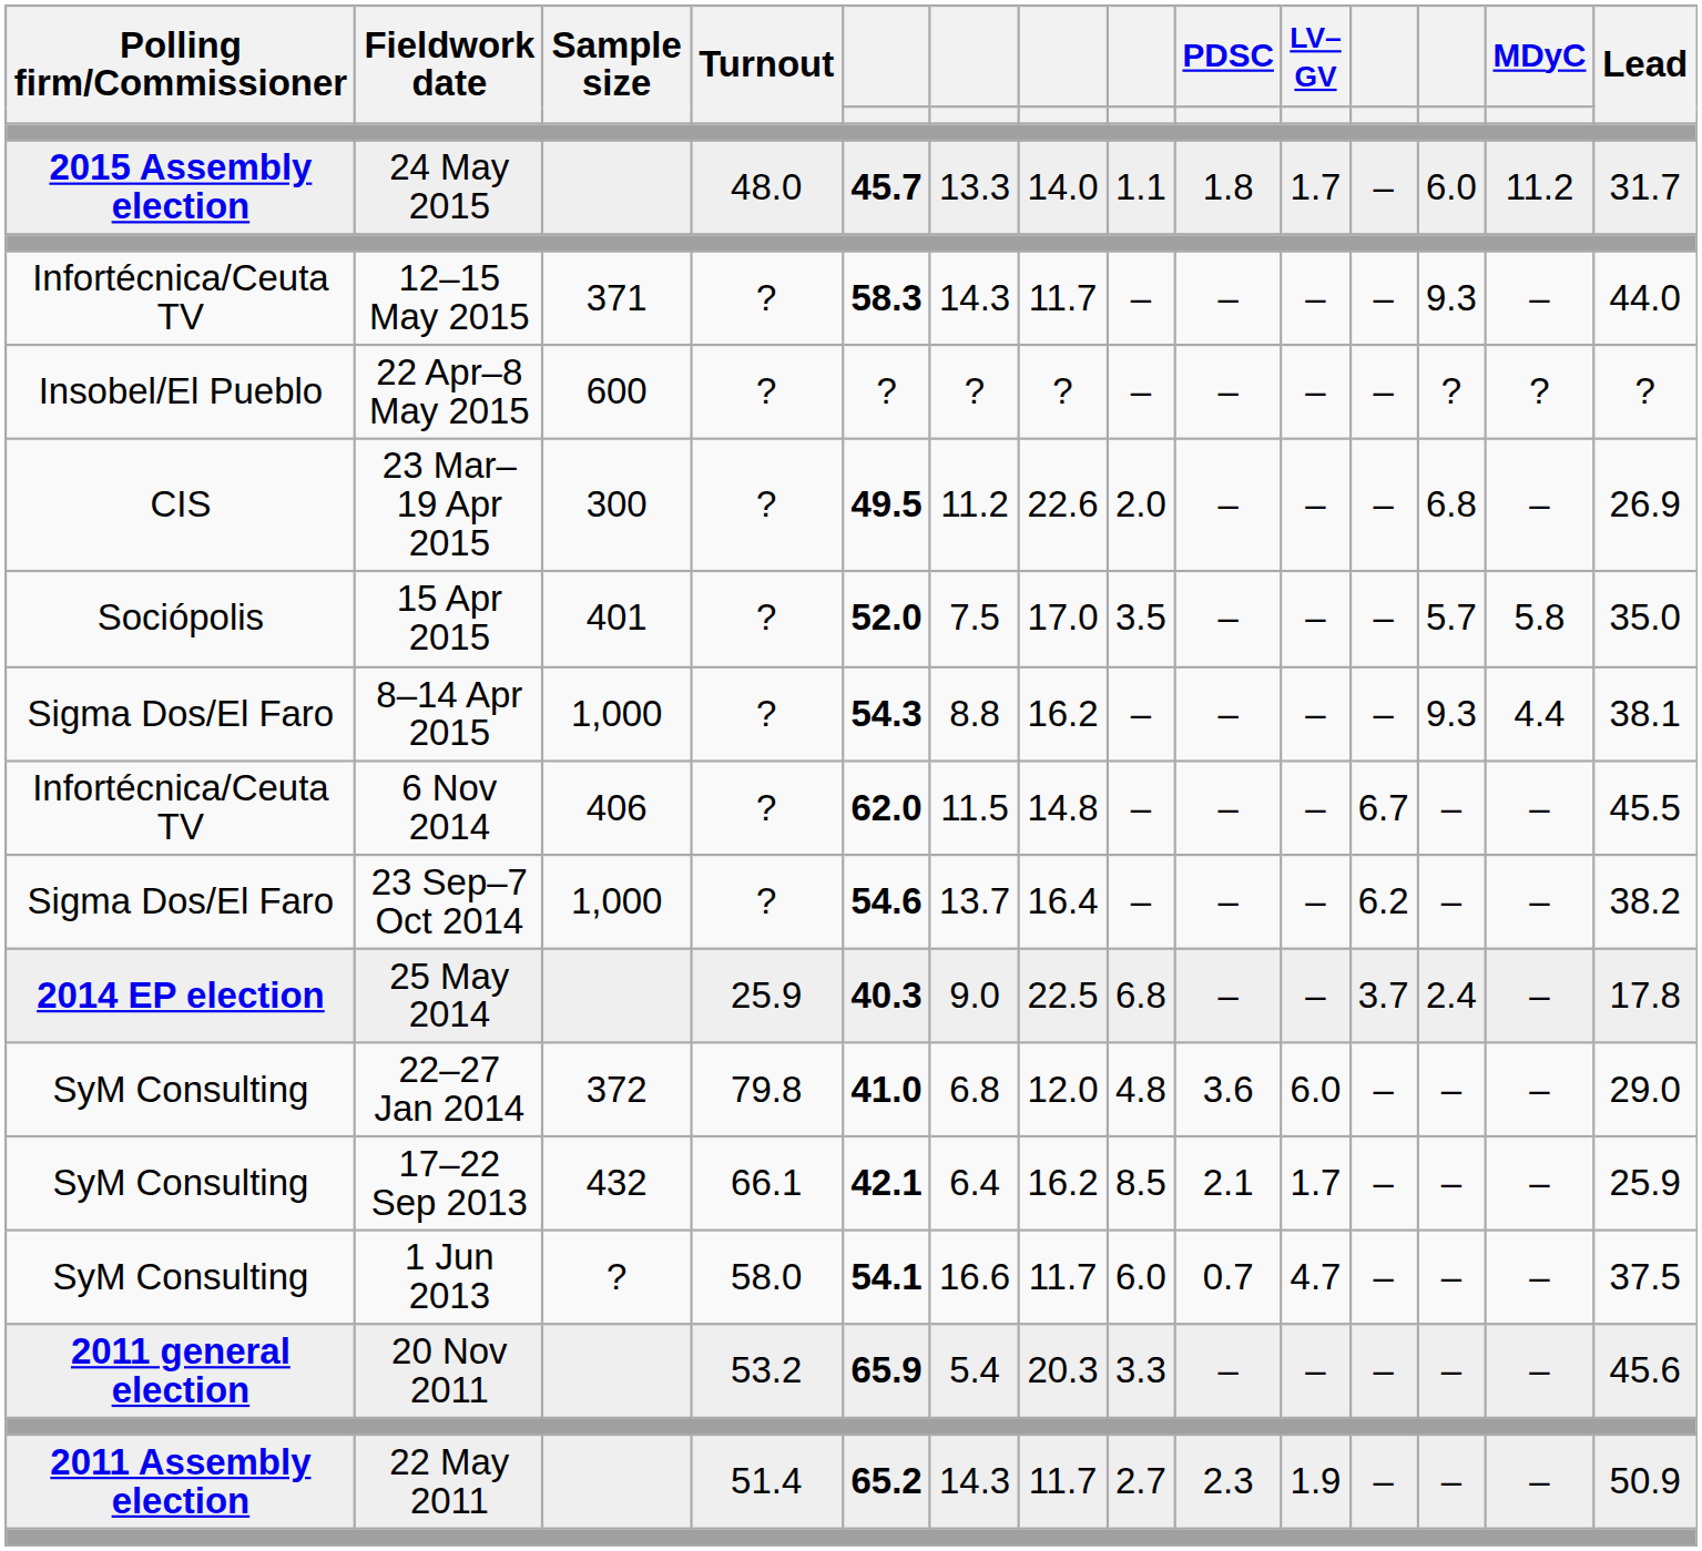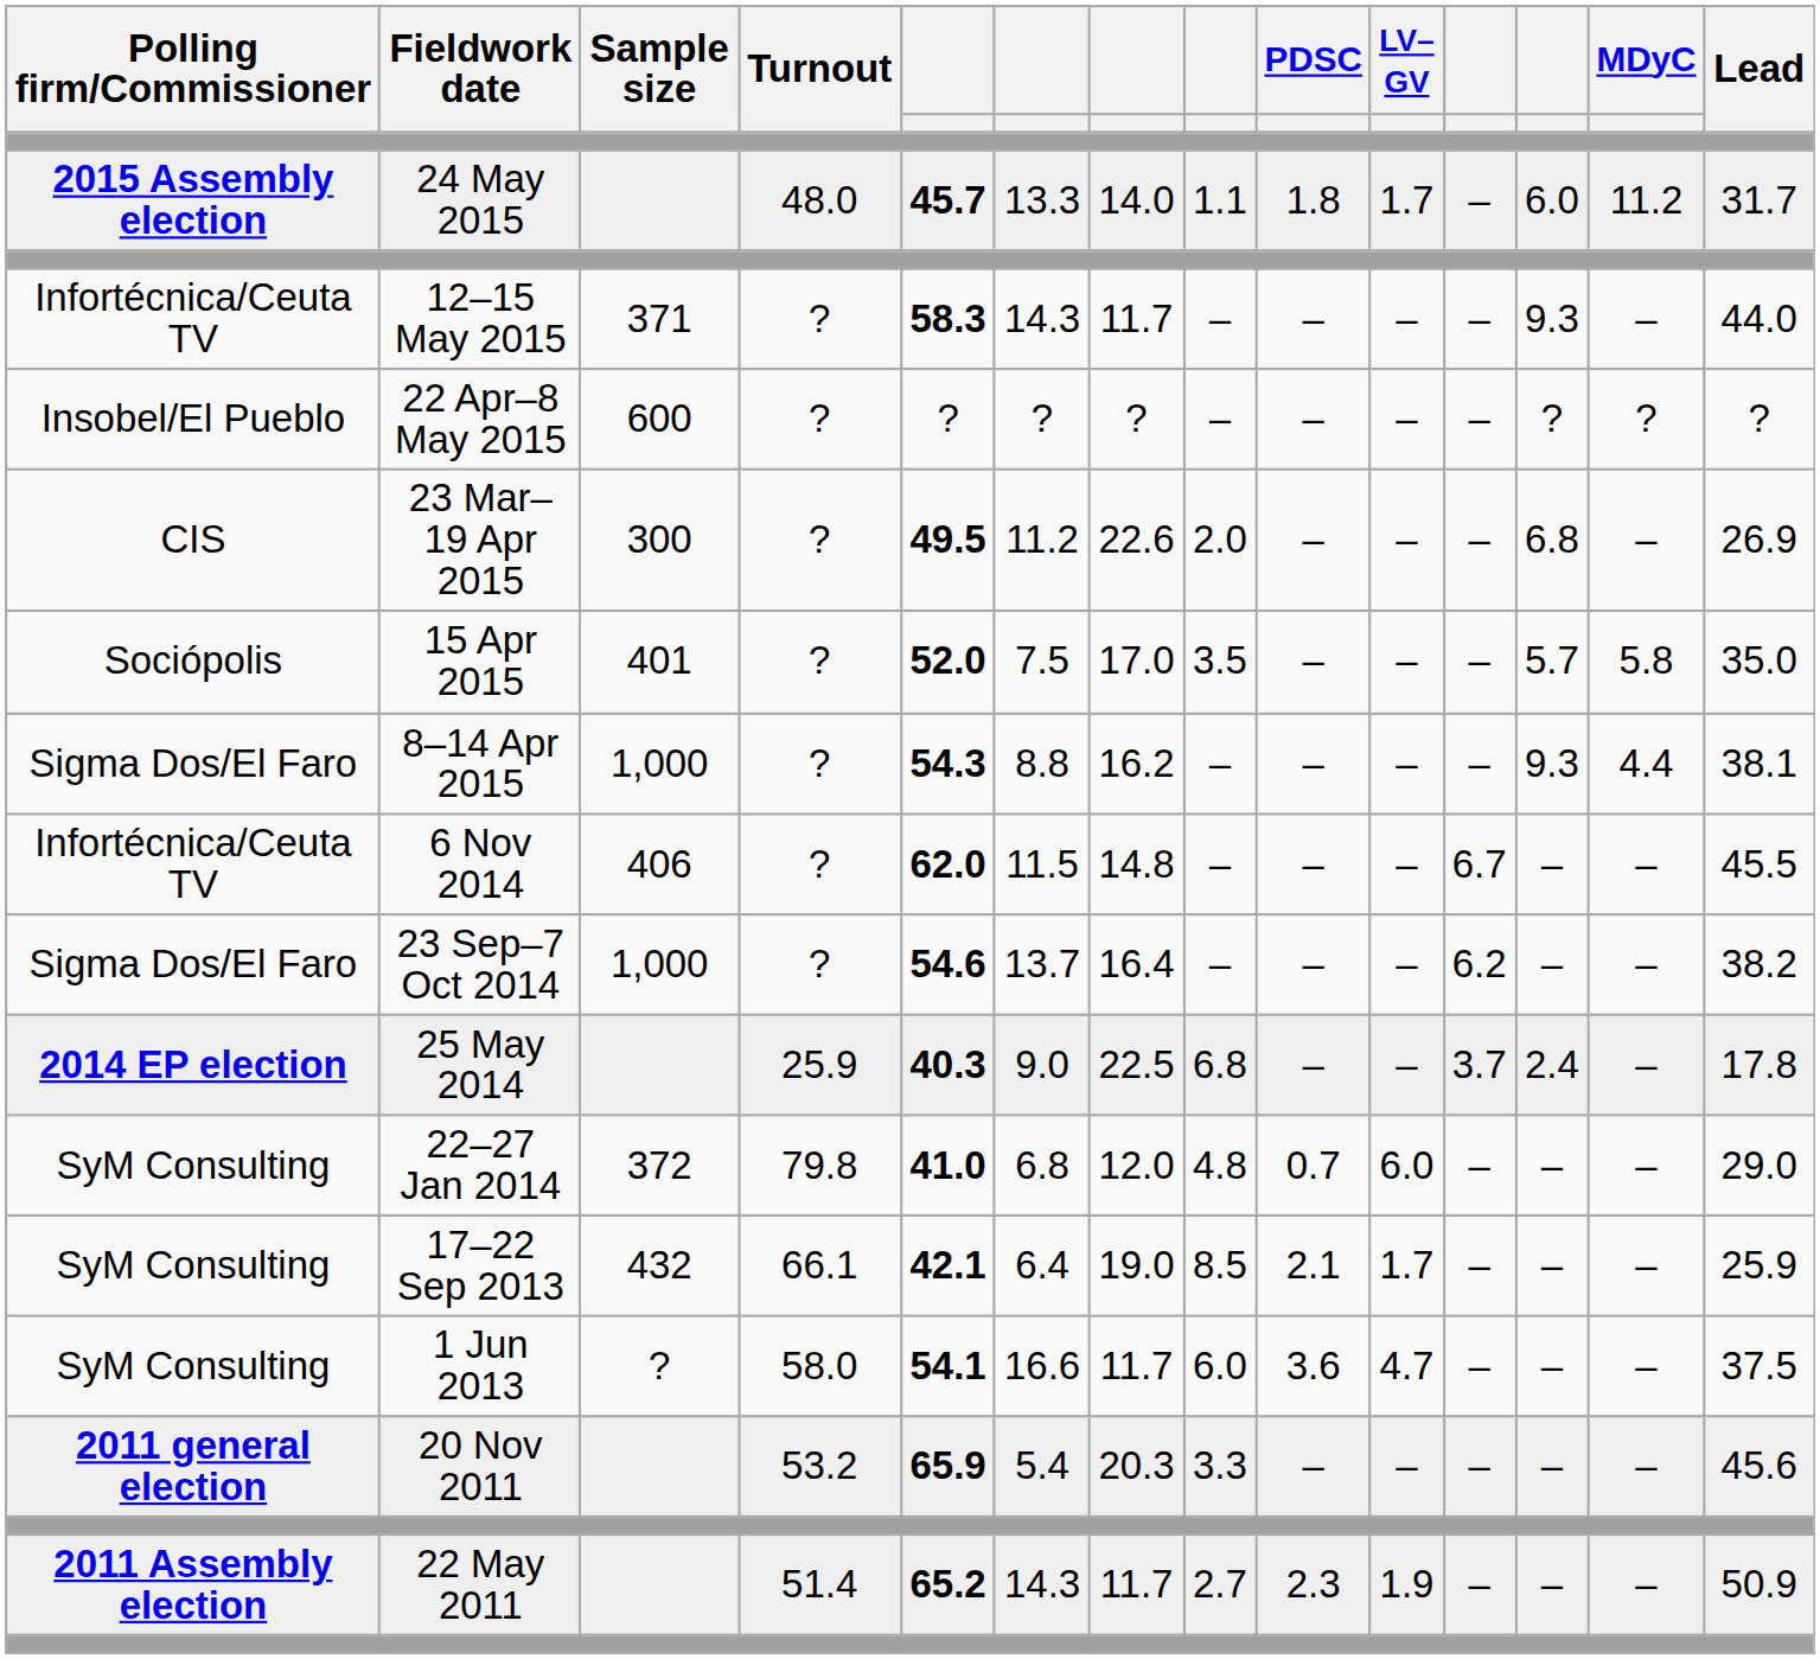22–27 Jan 2014 | PDSC: 3.6 -> 0.7
17–22 Sep 2013 | column 7: 16.2 -> 19.0
1 Jun 2013 | PDSC: 0.7 -> 3.6
